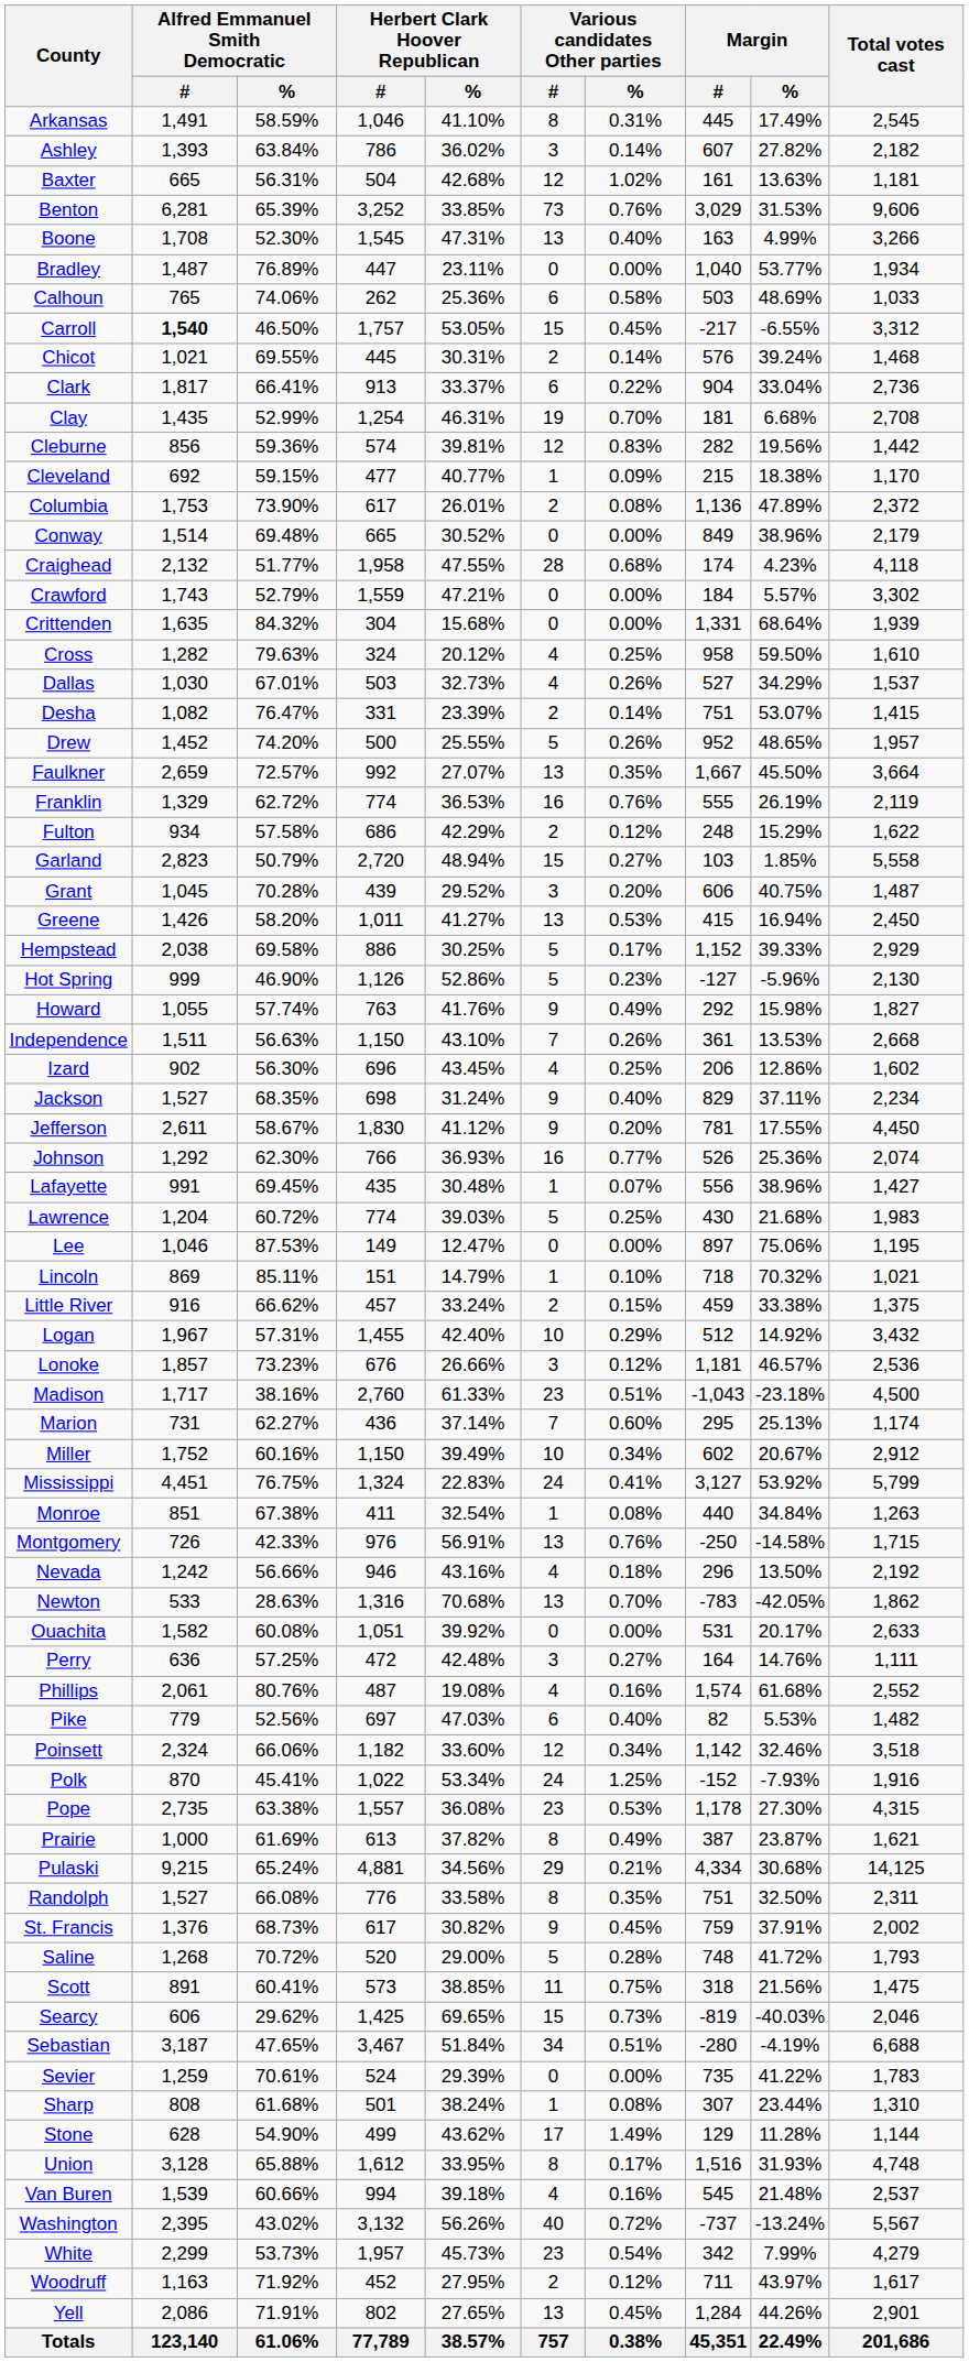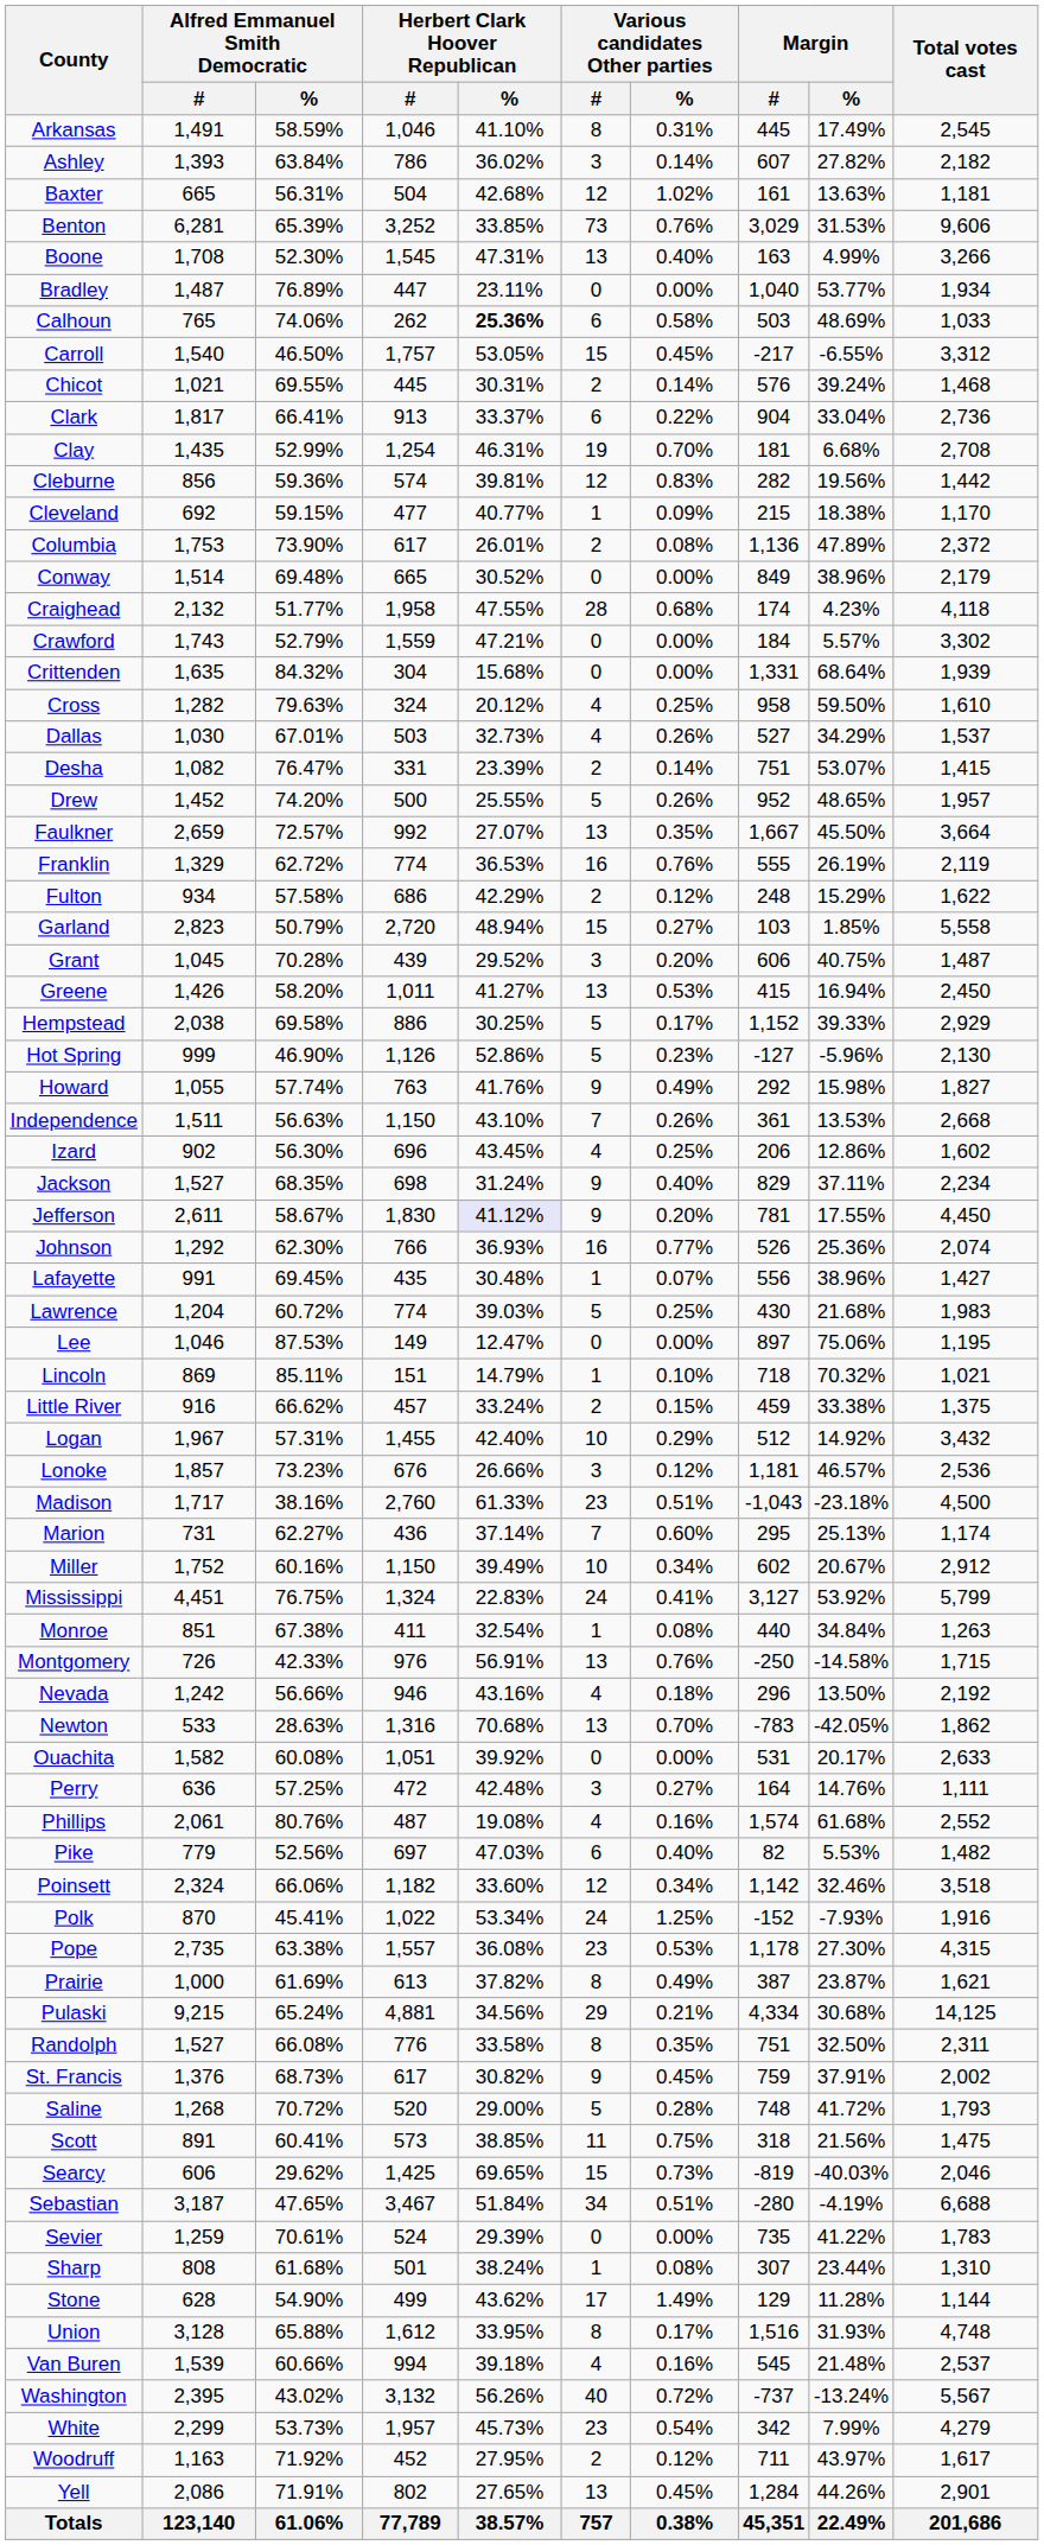Calhoun | Herbert Clark Hoover Republican / %: normal -> bold
Carroll | Alfred Emmanuel Smith Democratic / #: bold -> normal
Jefferson | Herbert Clark Hoover Republican / %: no background -> lavender background
